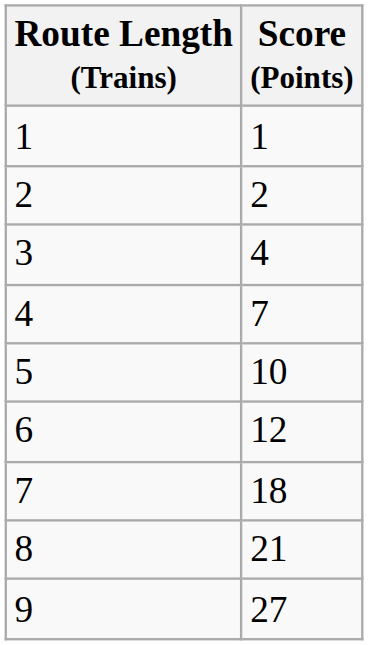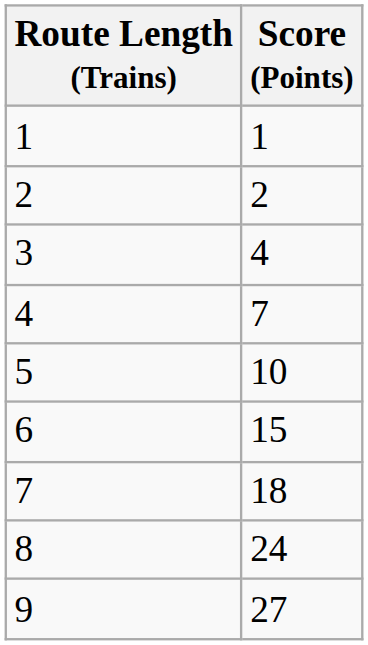6 | Score (Points): 12 -> 15
8 | Score (Points): 21 -> 24
